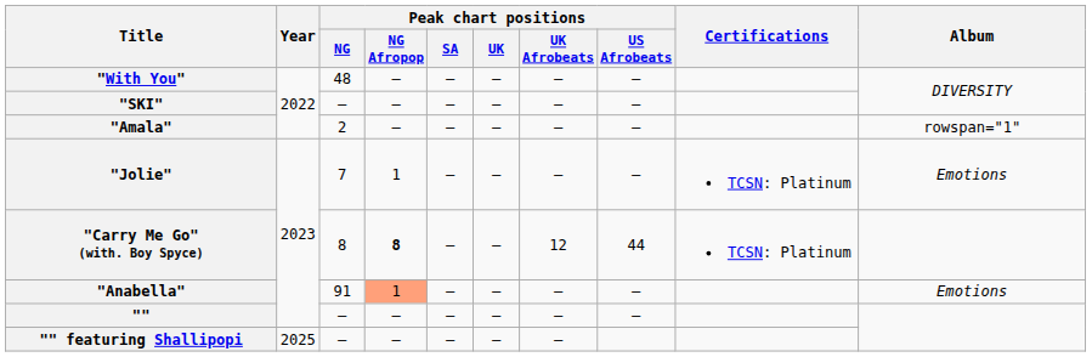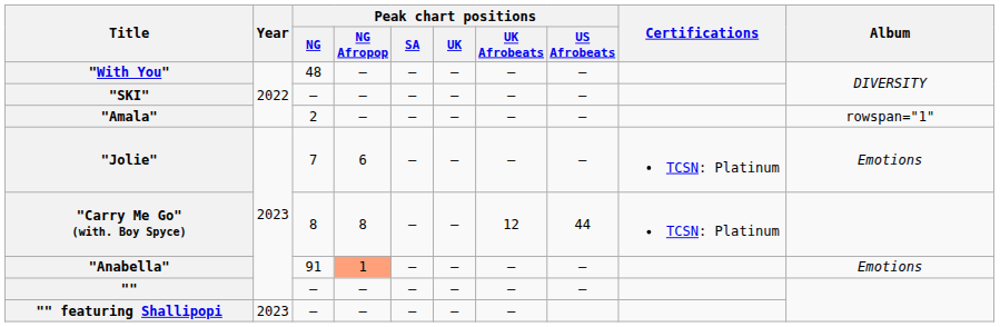"Jolie" | Peak chart positions / NG Afropop: 1 -> 6
"Carry Me Go" (with. Boy Spyce) | Peak chart positions / NG Afropop: bold -> normal
"" featuring Shallipopi | Year: 2025 -> 2023
